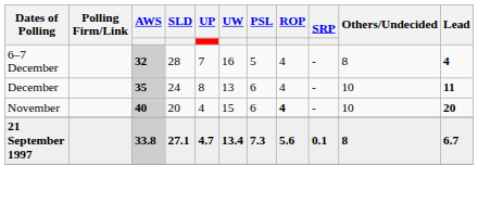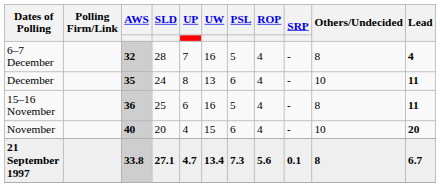+ row: 15–16 November | 36 | 25 | 6 | 16 | 5 | 4 | - | 8 | 11
November | ROP: bold -> normal
